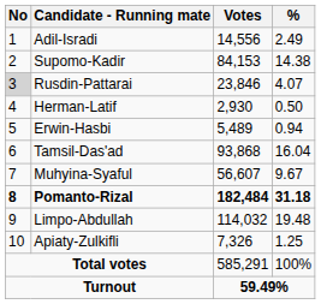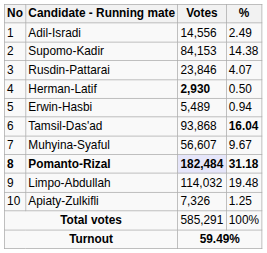Rusdin-Pattarai | No: lightgrey background -> no background
Herman-Latif | Votes: normal -> bold
Tamsil-Das'ad | %: normal -> bold
Pomanto-Rizal | Votes: no background -> lavender background
